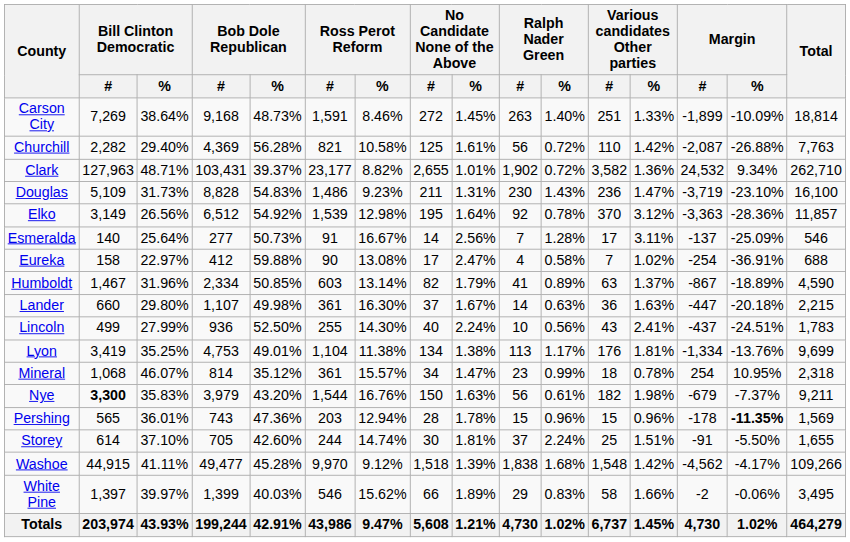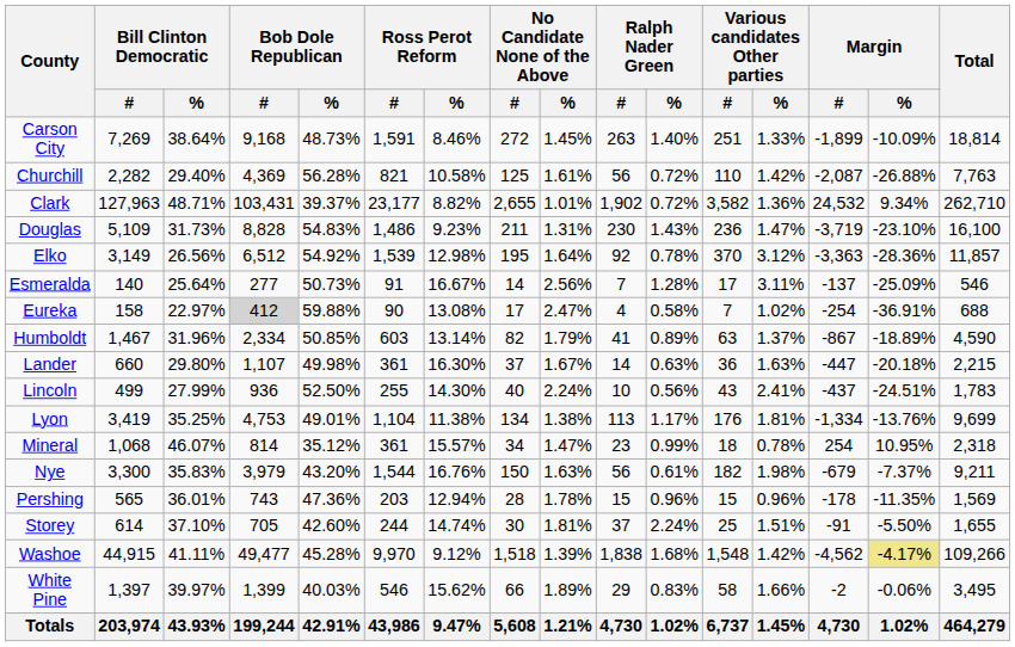Eureka | Bob Dole Republican / #: no background -> lightgrey background
Nye | Bill Clinton Democratic / #: bold -> normal
Pershing | Margin / %: bold -> normal
Washoe | Margin / %: no background -> khaki background
